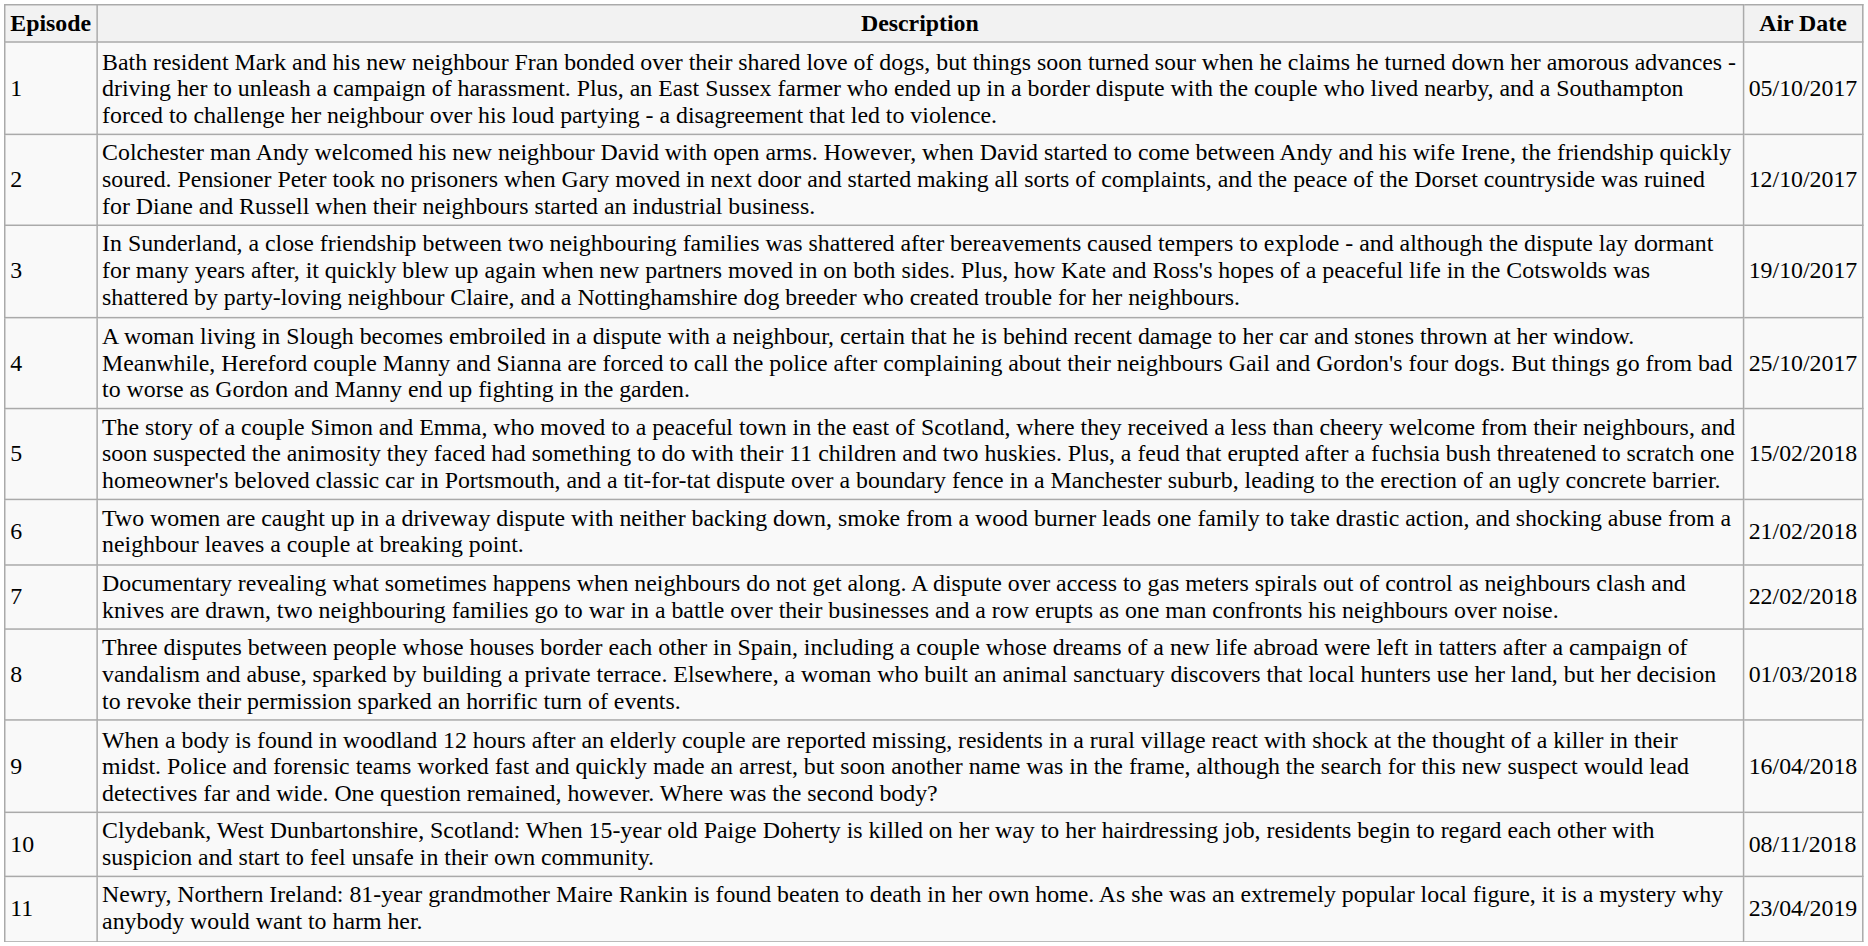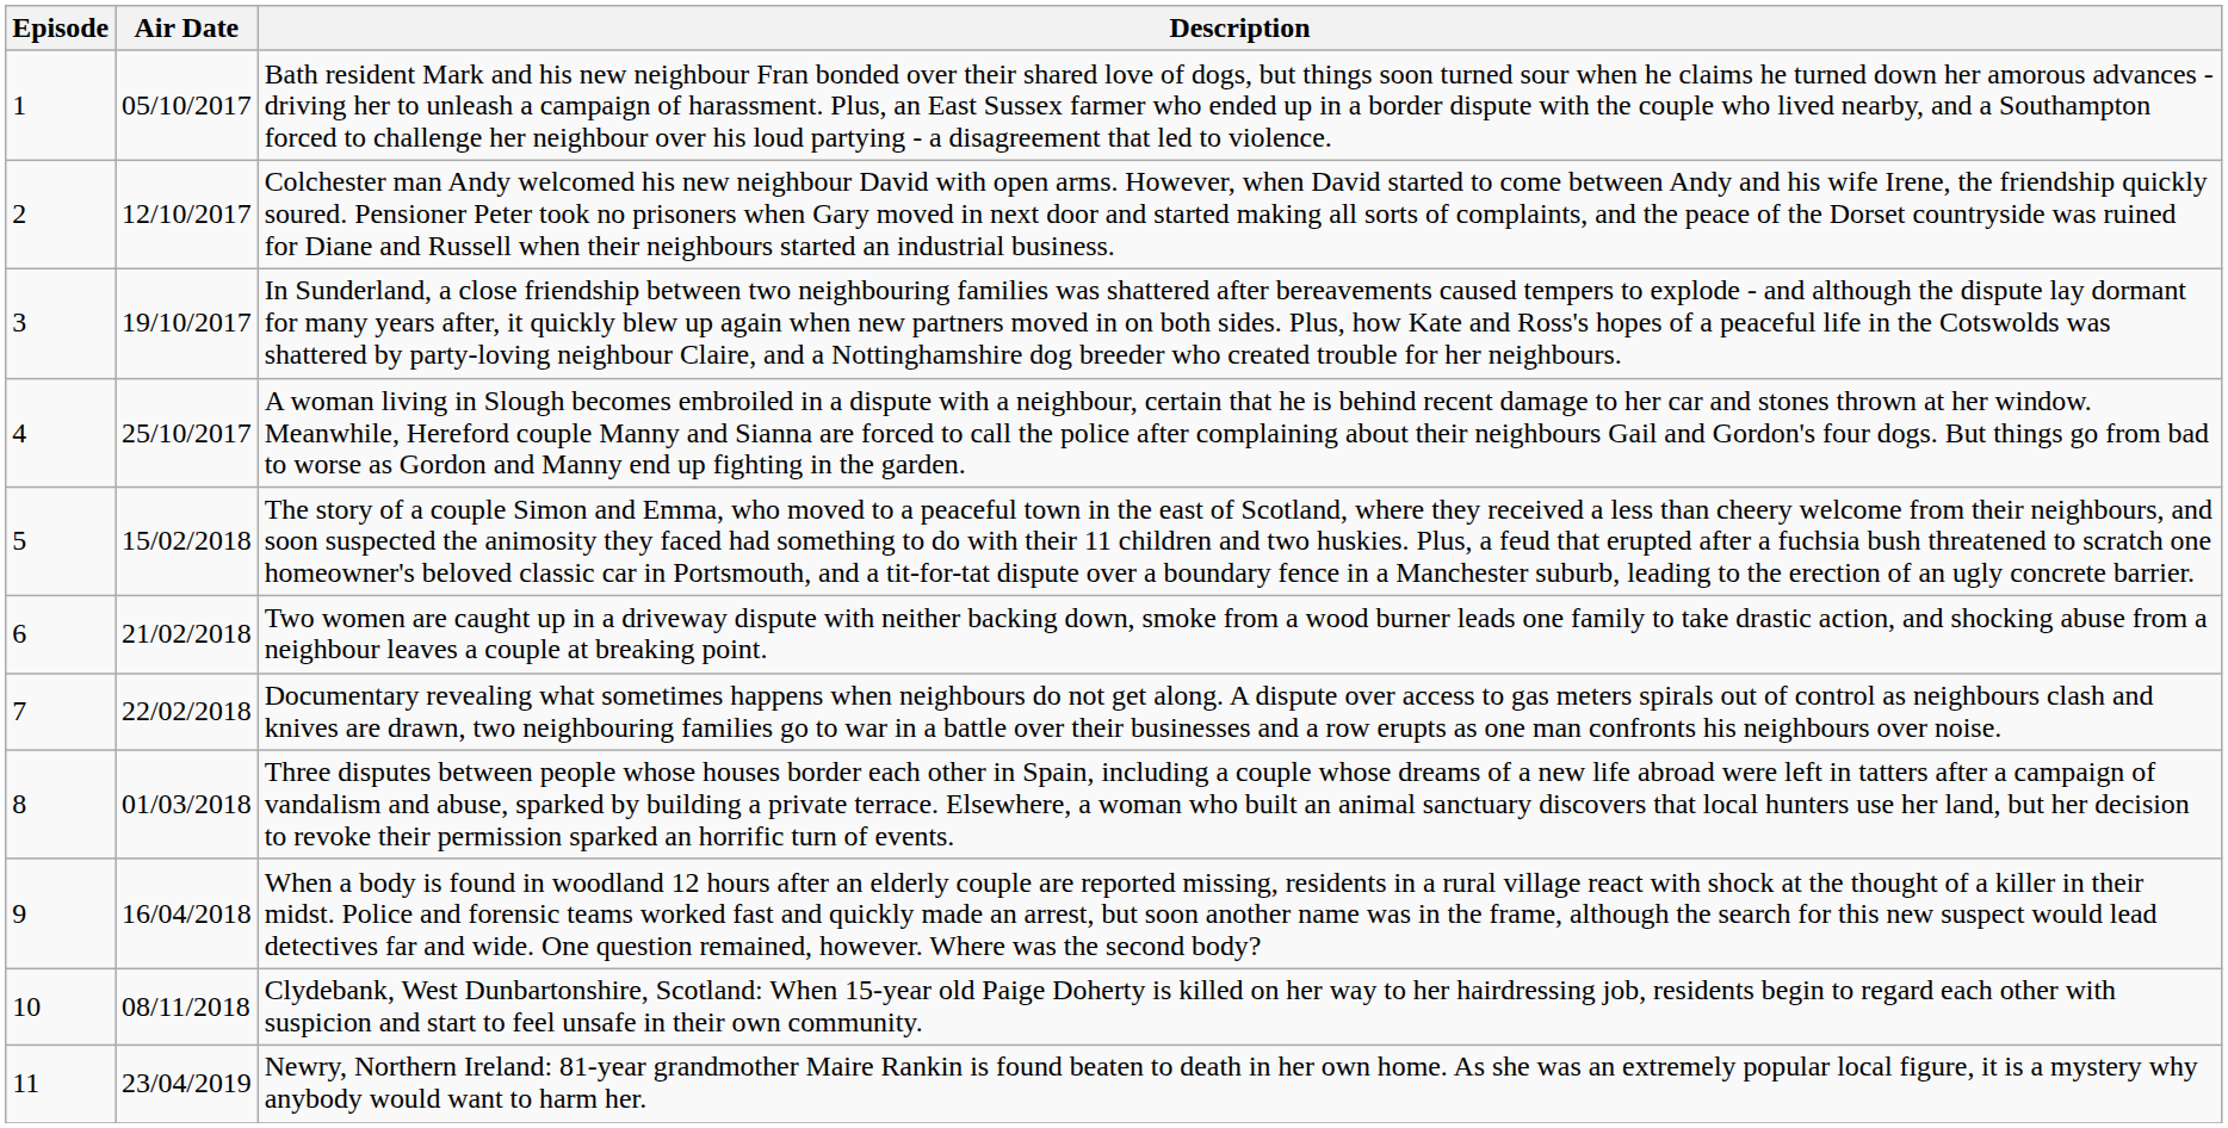columns swapped: Air Date <-> Description
